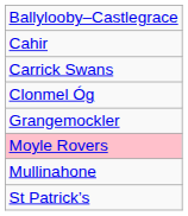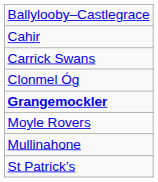row 5 | column 1: normal -> bold
row 6 | column 1: pink background -> no background
